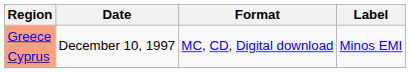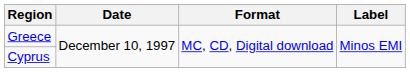Greece | Region: lightsalmon background -> no background
Cyprus | Region: lightsalmon background -> no background
